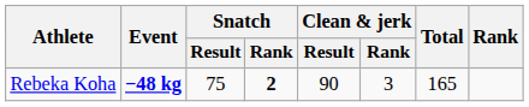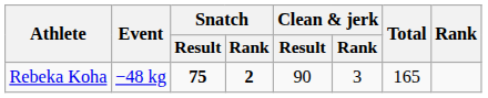Rebeka Koha | Event: bold -> normal
Rebeka Koha | Snatch / Result: normal -> bold
